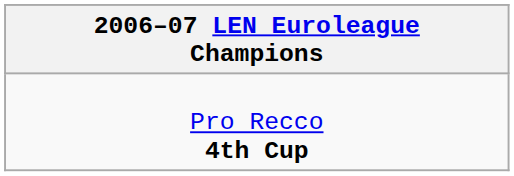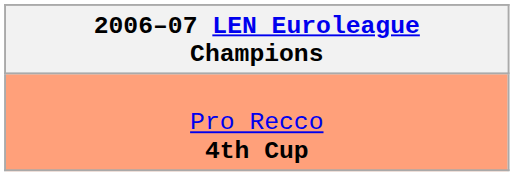row 2 | column 1: no background -> lightsalmon background
